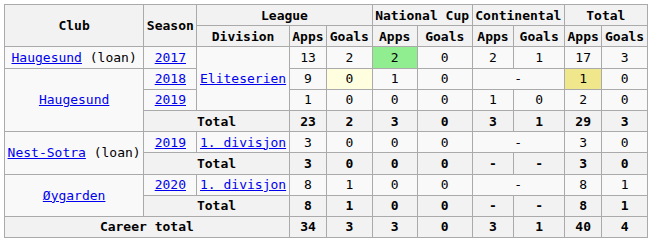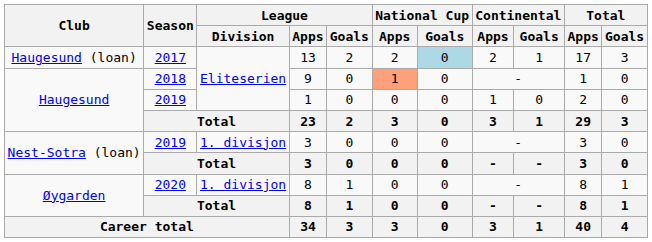13 | National Cup / Apps: lightgreen background -> no background
13 | National Cup / Goals: no background -> lightblue background
9 | League / Goals: lightyellow background -> no background
9 | National Cup / Apps: no background -> lightsalmon background
9 | Total / Apps: khaki background -> no background
